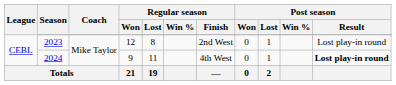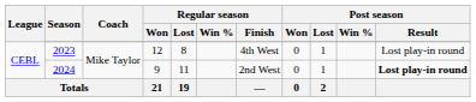2023 | Regular season / Finish: 2nd West -> 4th West
2024 | Regular season / Finish: 4th West -> 2nd West
